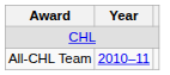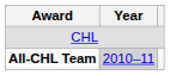All-CHL Team | Award: normal -> bold
All-CHL Team | Year: no background -> lightgrey background
